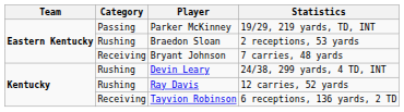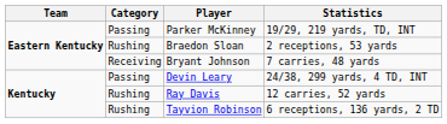Devin Leary | Category: Rushing -> Passing
Tayvion Robinson | Category: Receiving -> Rushing
